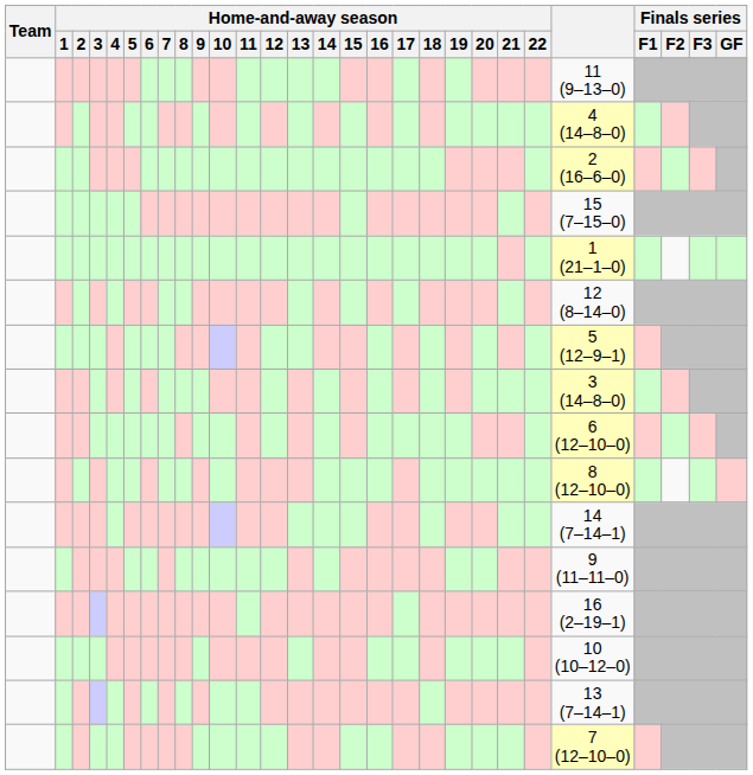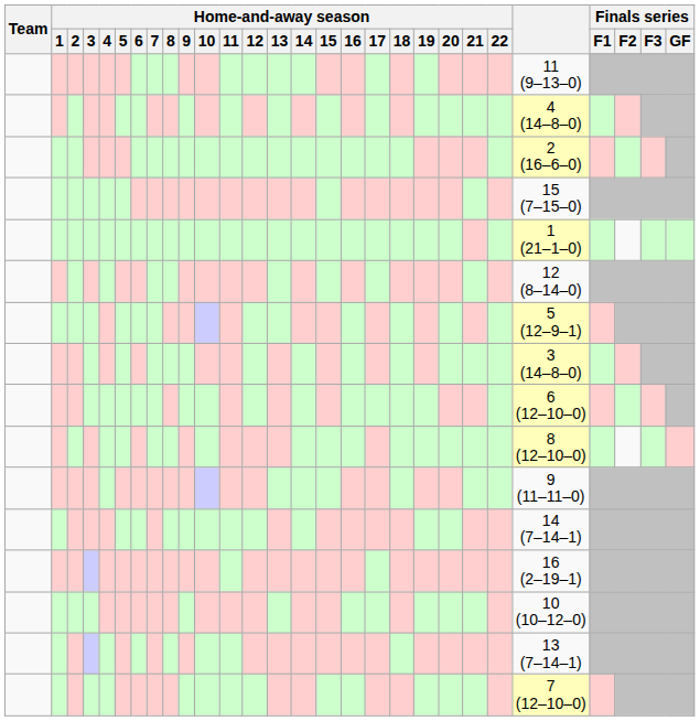row 13 | column 24: 14 (7–14–1) -> 9 (11–11–0)
row 14 | column 24: 9 (11–11–0) -> 14 (7–14–1)
